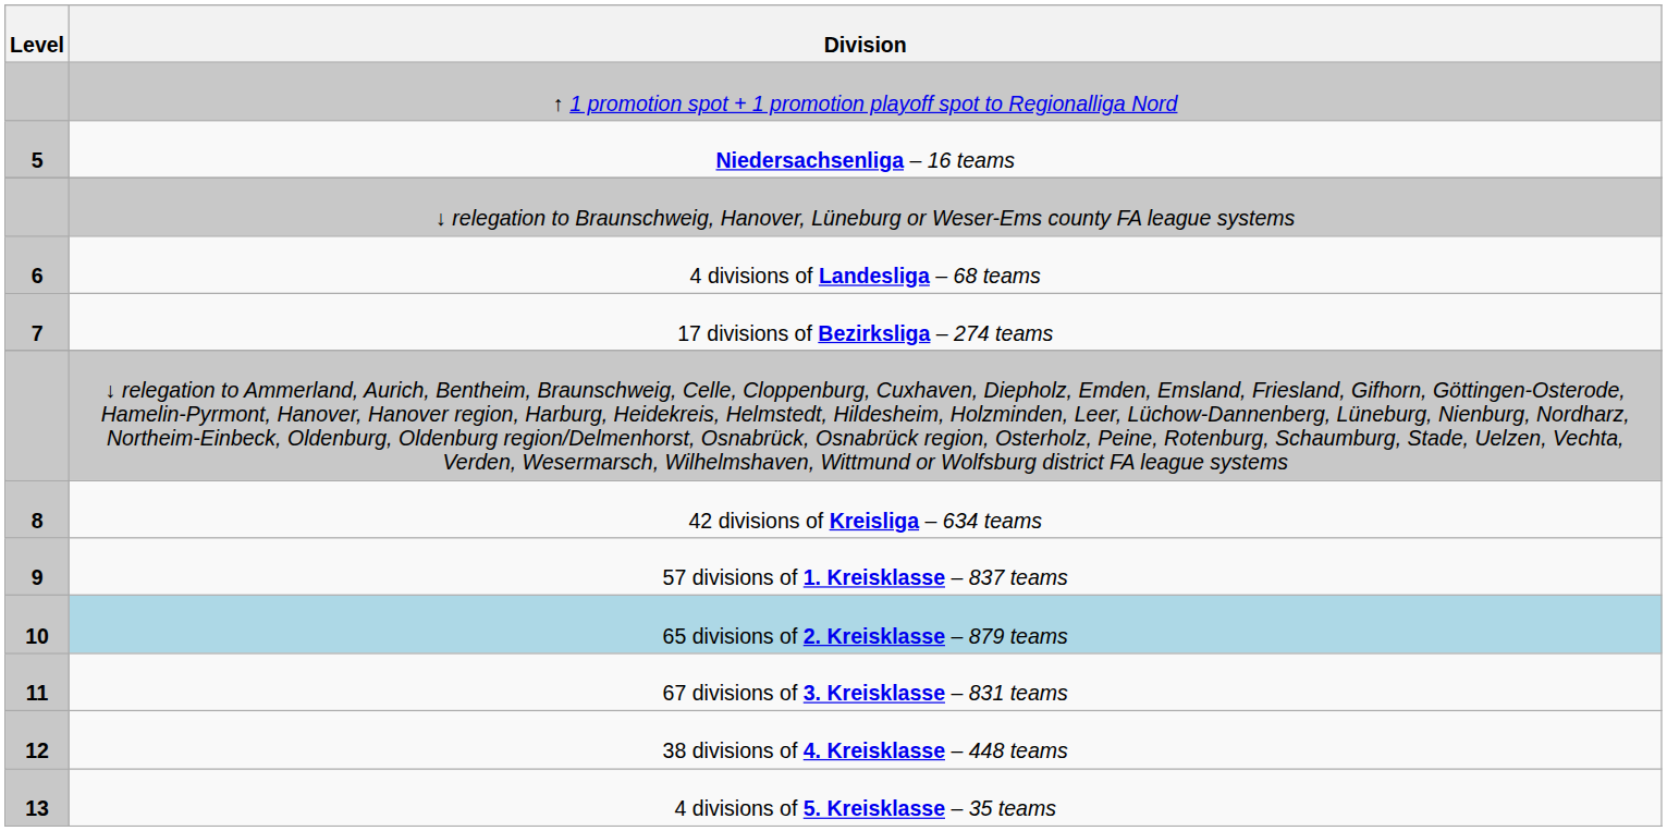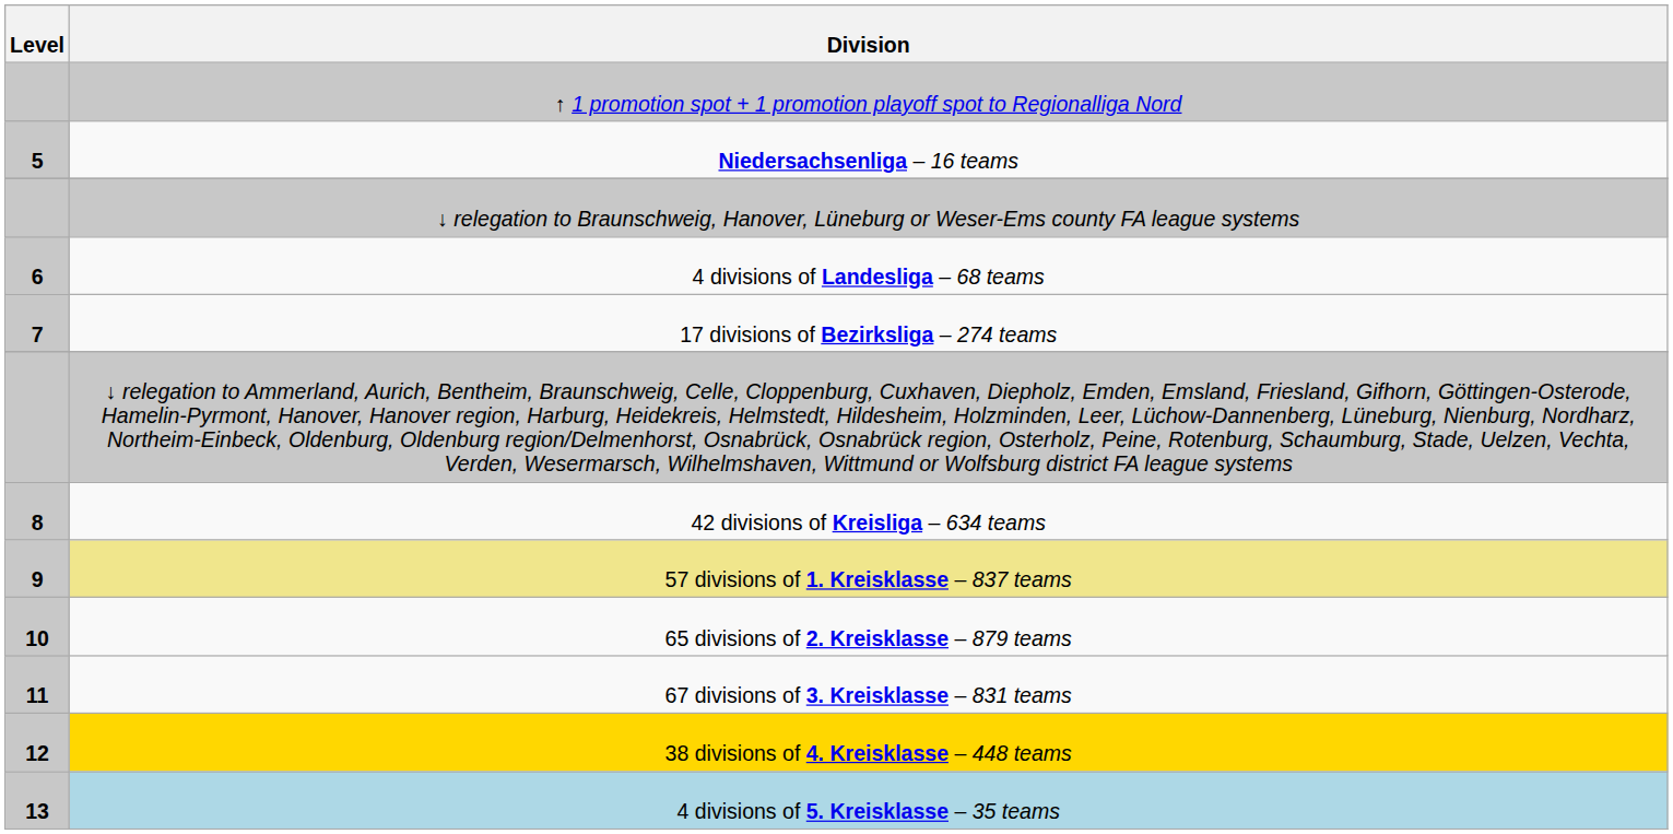57 divisions of 1. Kreisklasse – 837 teams | Division: no background -> khaki background
65 divisions of 2. Kreisklasse – 879 teams | Division: lightblue background -> no background
38 divisions of 4. Kreisklasse – 448 teams | Division: no background -> gold background
4 divisions of 5. Kreisklasse – 35 teams | Division: no background -> lightblue background
